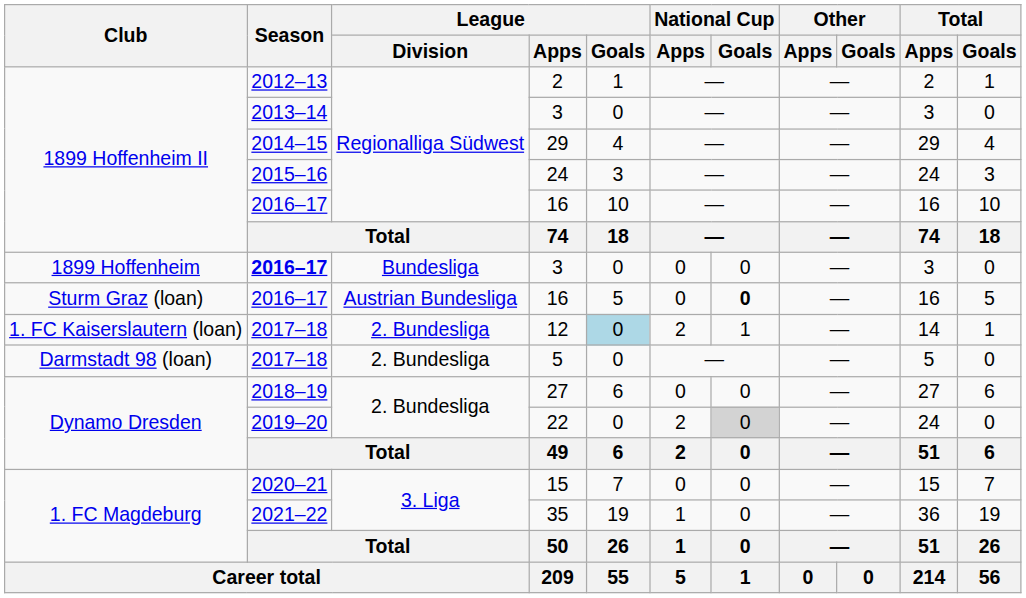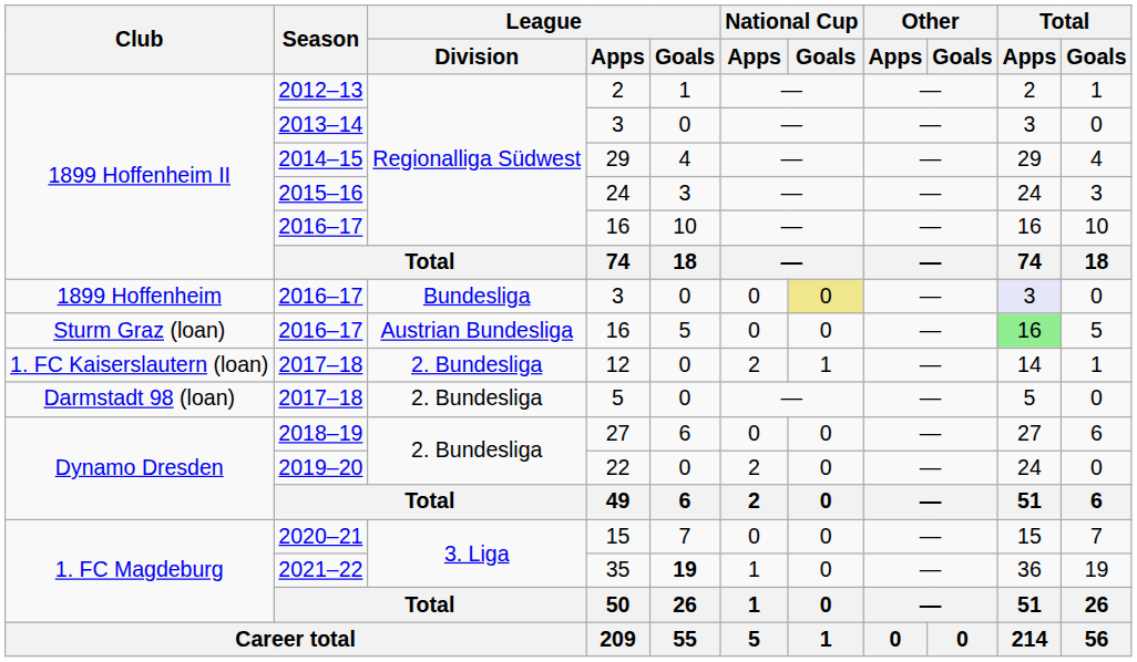1899 Hoffenheim / 3 | Season: bold -> normal
1899 Hoffenheim / 3 | National Cup / Goals: no background -> khaki background
1899 Hoffenheim / 3 | Total / Apps: no background -> lavender background
Sturm Graz (loan) / 16 | National Cup / Goals: bold -> normal
Sturm Graz (loan) / 16 | Total / Apps: no background -> lightgreen background
12 | League / Goals: lightblue background -> no background
22 | National Cup / Goals: lightgrey background -> no background
35 | League / Goals: normal -> bold
